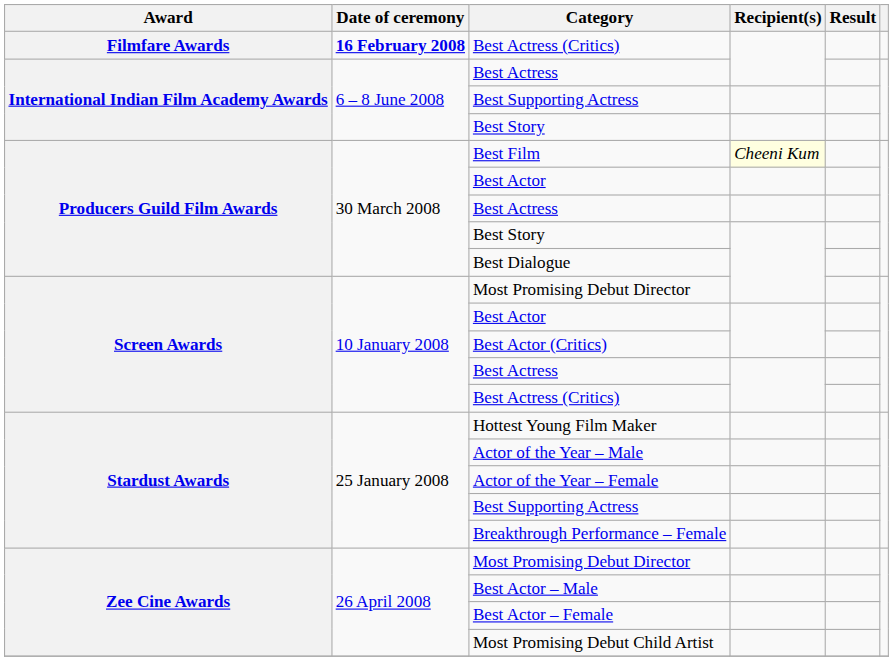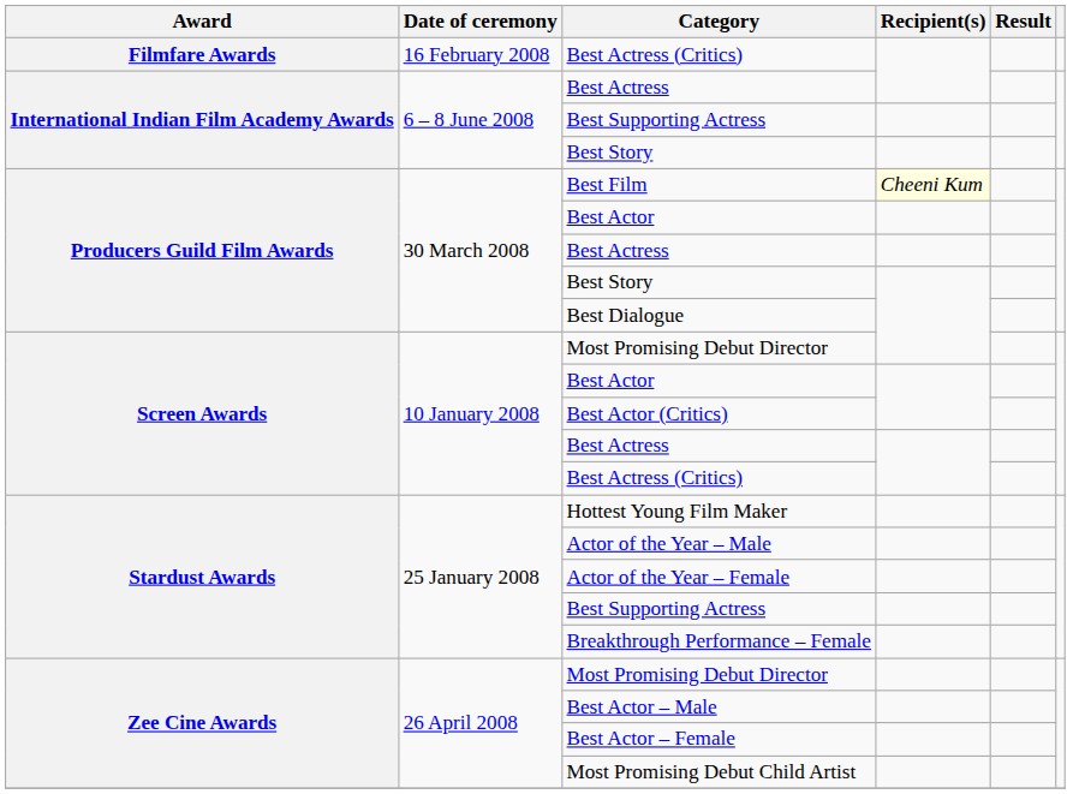Filmfare Awards / Best Actress (Critics) | Date of ceremony: bold -> normal
